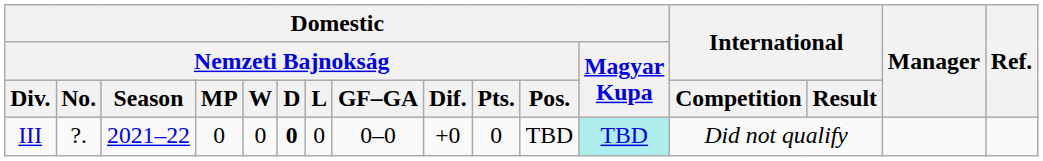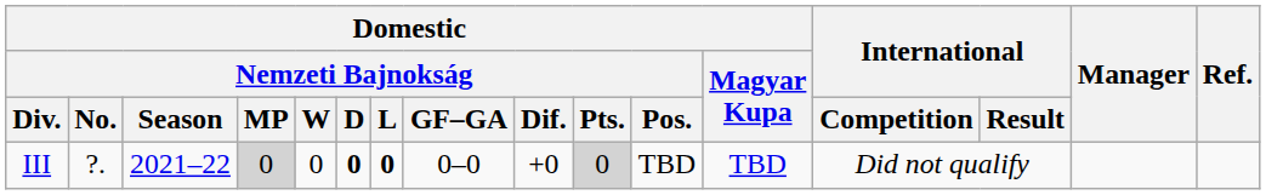III | Domestic / Nemzeti Bajnokság / MP: no background -> lightgrey background
III | Domestic / Nemzeti Bajnokság / L: normal -> bold
III | Domestic / Nemzeti Bajnokság / Pts.: no background -> lightgrey background
III | Domestic / Magyar Kupa: paleturquoise background -> no background
